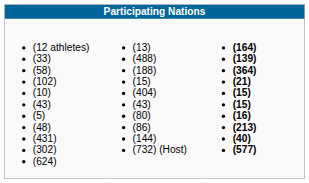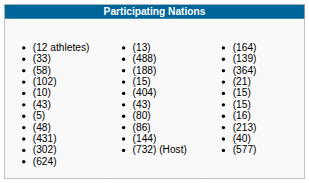row 2 | column 3: bold -> normal
